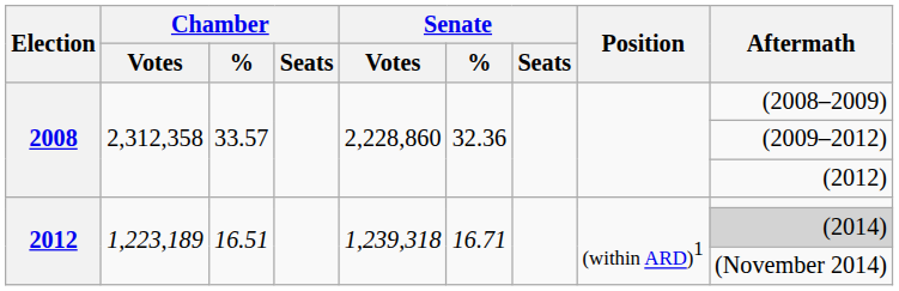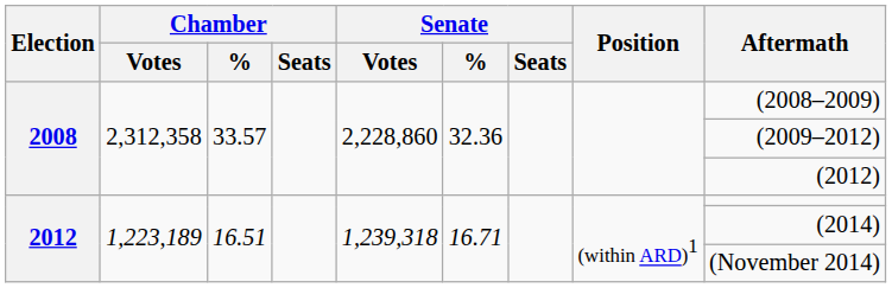row 7 | Aftermath: lightgrey background -> no background
